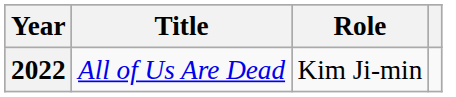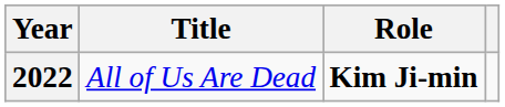row 2 | Role: normal -> bold
